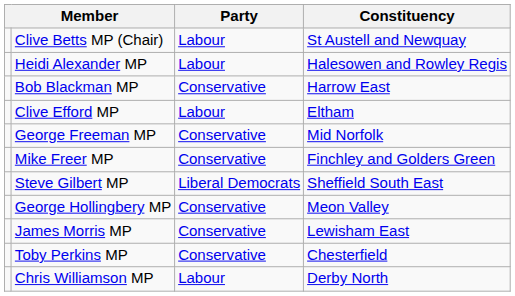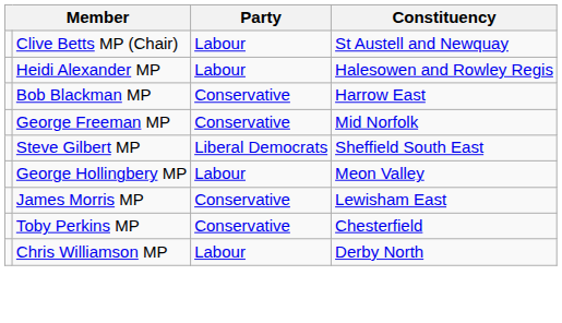- row: Clive Efford MP | Labour | Eltham
- row: Mike Freer MP | Conservative | Finchley and Golders Green
George Hollingbery MP | Party: Conservative -> Labour
